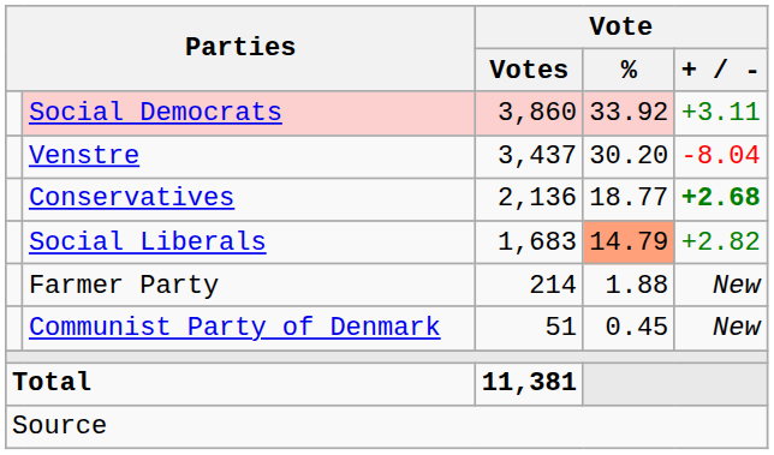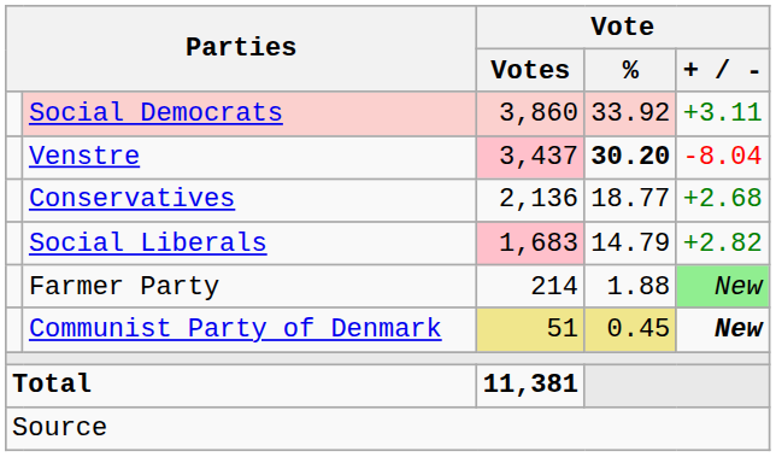Venstre | Vote / Votes: no background -> pink background
Venstre | Vote / %: normal -> bold
Conservatives | Vote / + / -: bold -> normal
Social Liberals | Vote / Votes: no background -> pink background
Social Liberals | Vote / %: lightsalmon background -> no background
Farmer Party | Vote / + / -: no background -> lightgreen background
Communist Party of Denmark | Vote / Votes: no background -> khaki background
Communist Party of Denmark | Vote / %: no background -> khaki background
Communist Party of Denmark | Vote / + / -: normal -> bold
